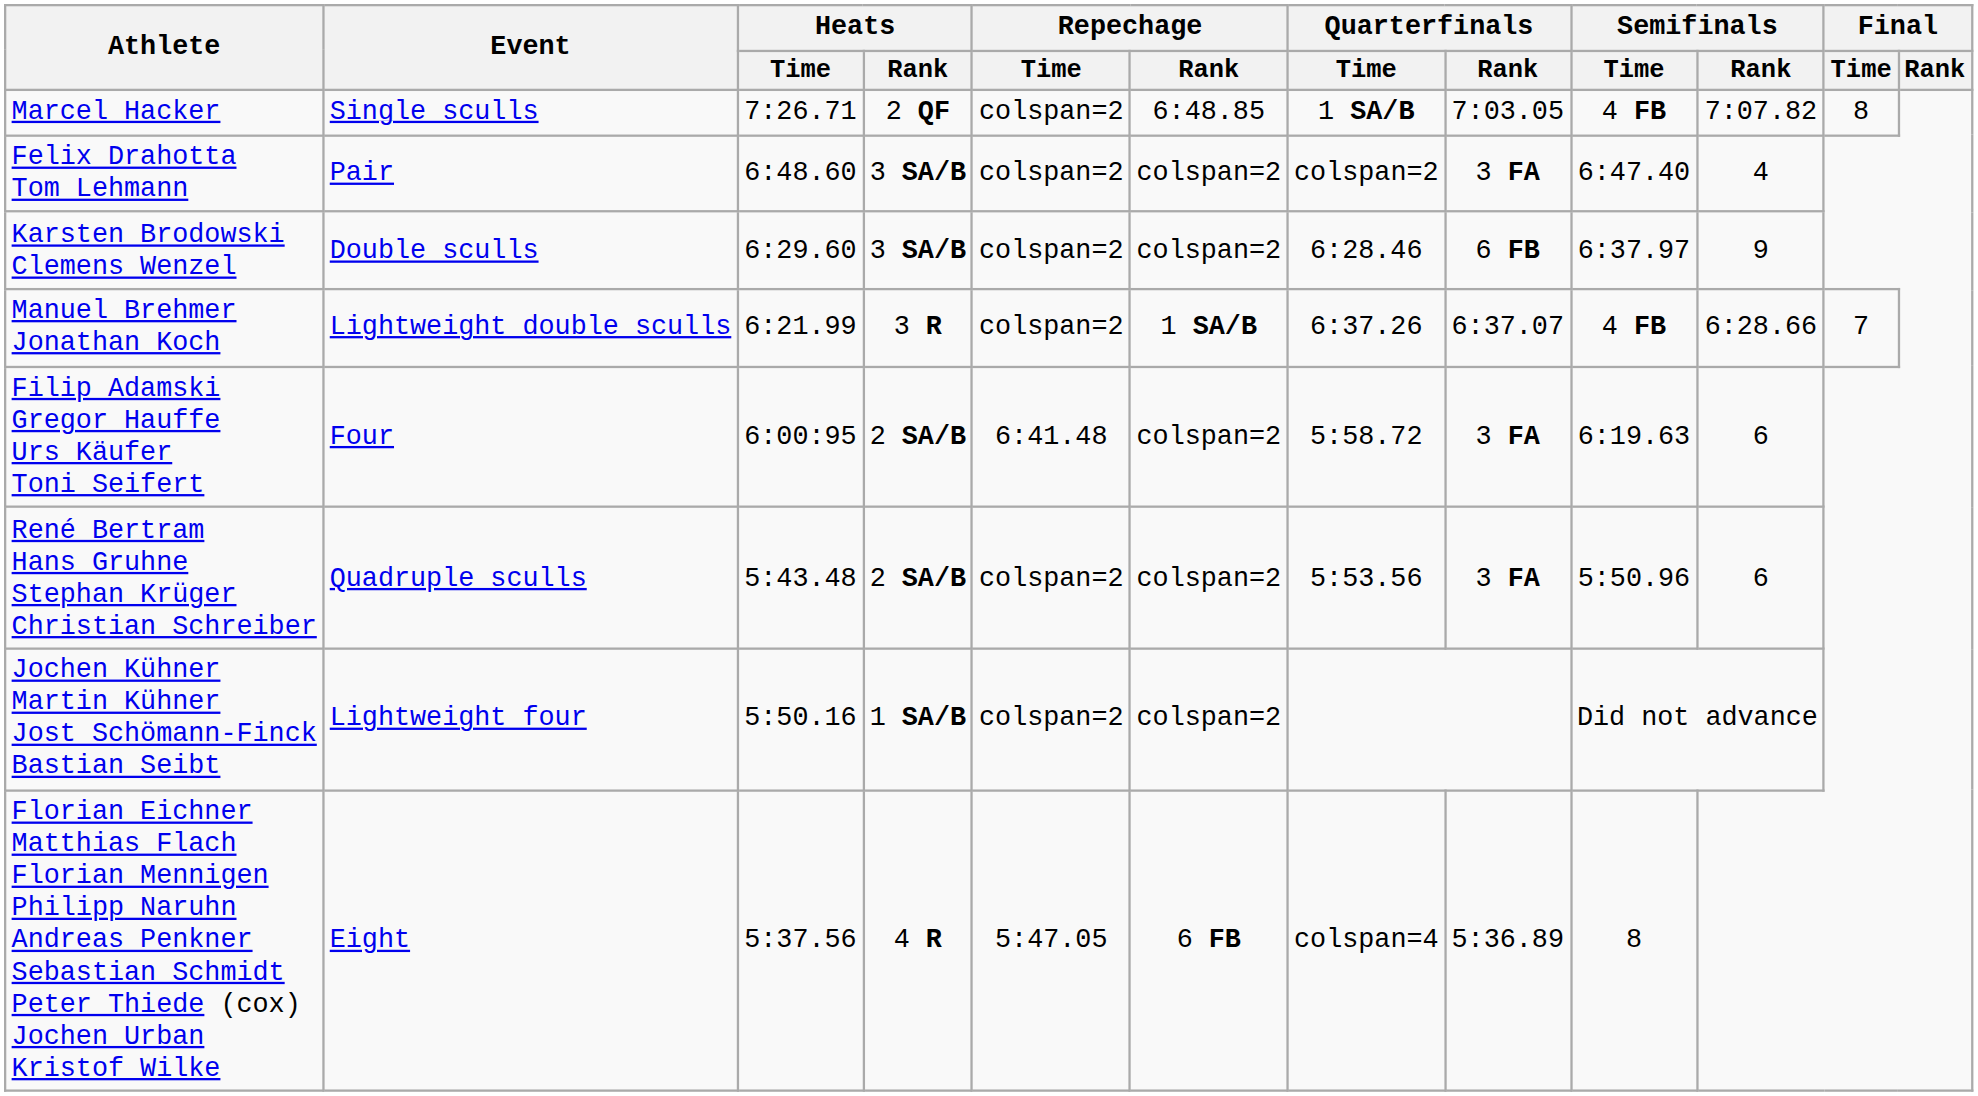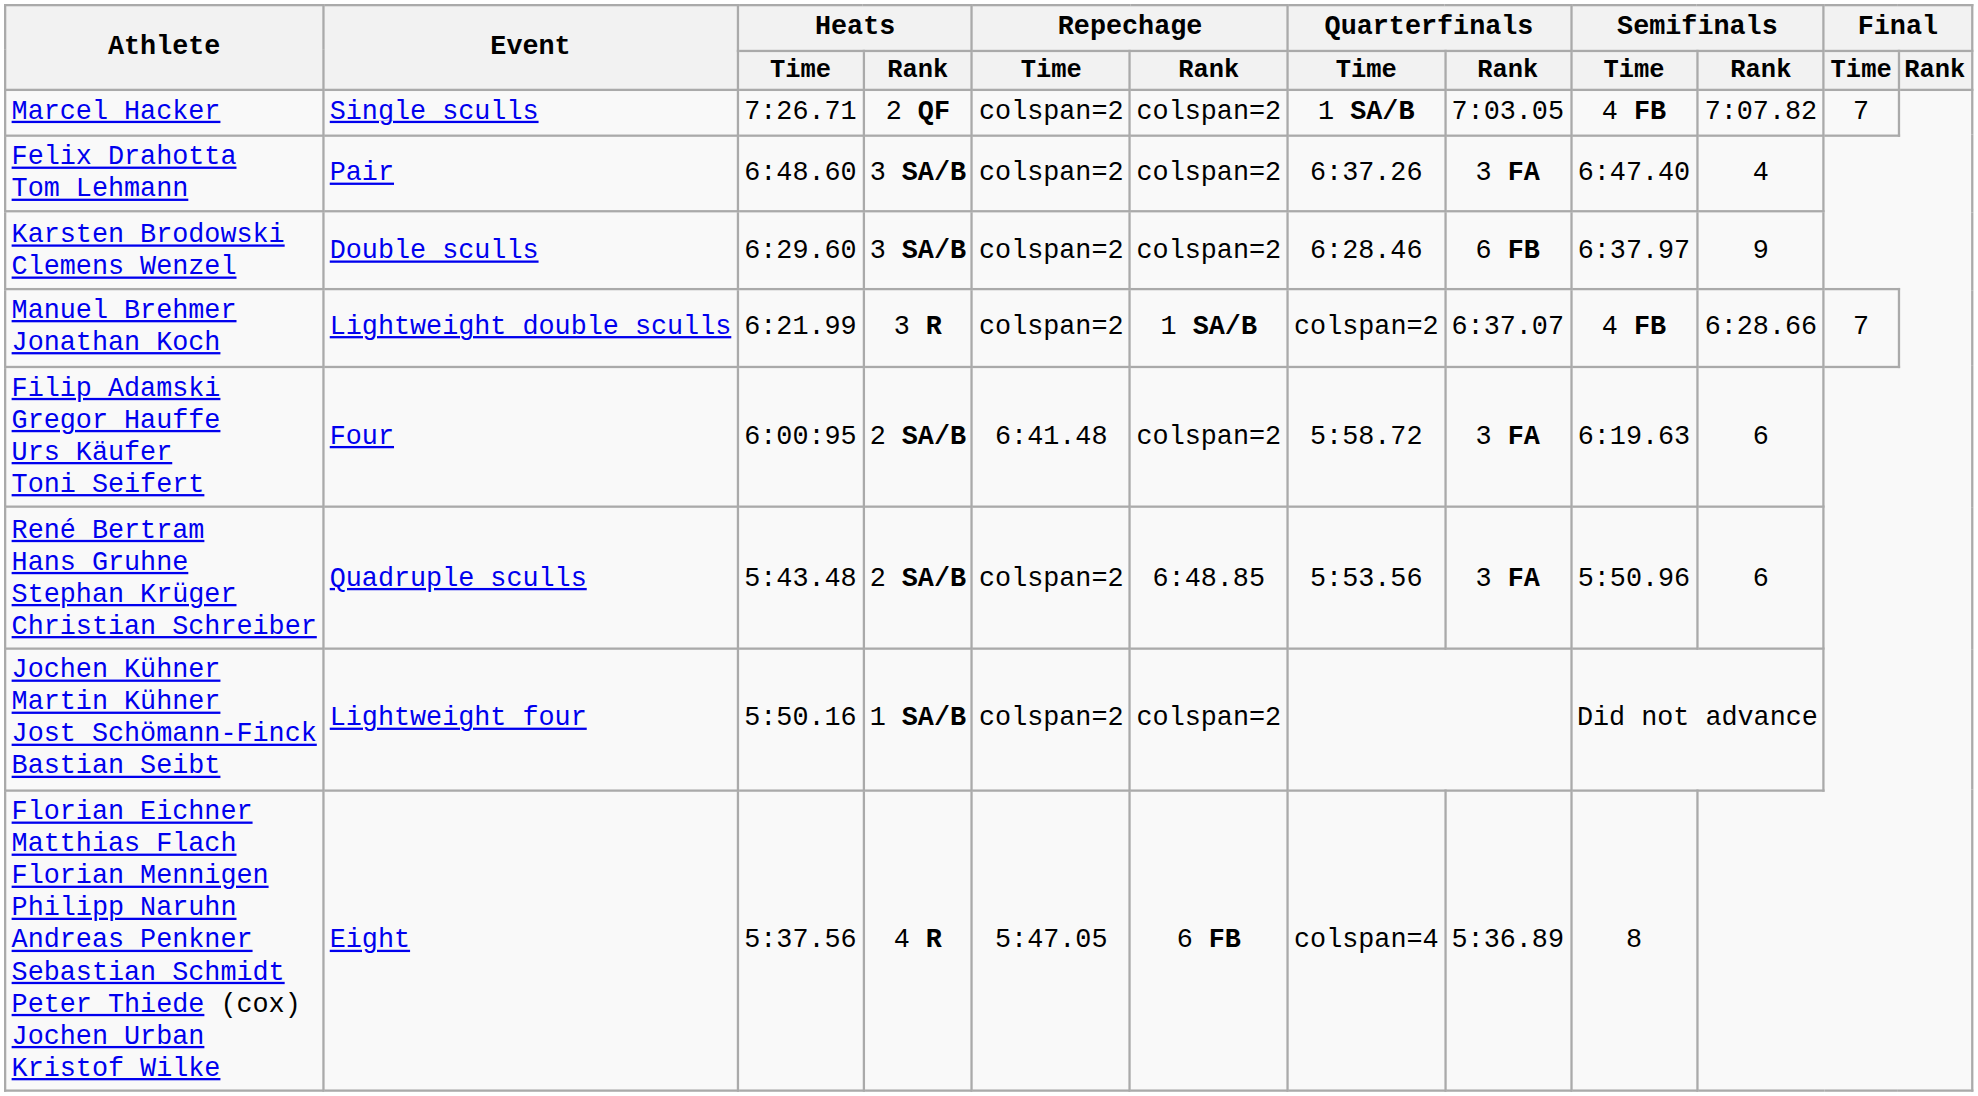Marcel Hacker | Repechage / Rank: 6:48.85 -> colspan=2
Marcel Hacker | Final / Time: 8 -> 7
Felix Drahotta Tom Lehmann | Quarterfinals / Time: colspan=2 -> 6:37.26
Manuel Brehmer Jonathan Koch | Quarterfinals / Time: 6:37.26 -> colspan=2
René Bertram Hans Gruhne Stephan Krüger Christian Schreiber | Repechage / Rank: colspan=2 -> 6:48.85
